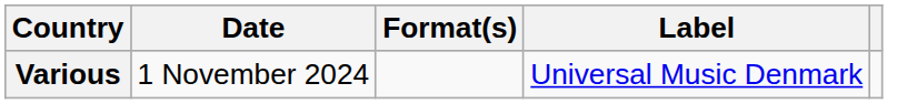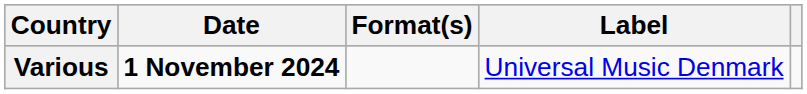Various | Date: normal -> bold
